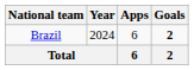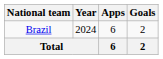Brazil | Goals: bold -> normal
